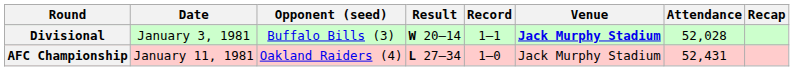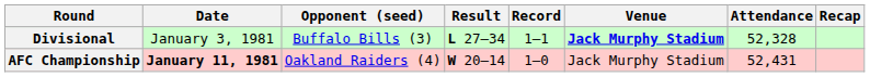Divisional | Result: W 20–14 -> L 27–34
Divisional | Attendance: 52,028 -> 52,328
AFC Championship | Date: normal -> bold
AFC Championship | Result: L 27–34 -> W 20–14
